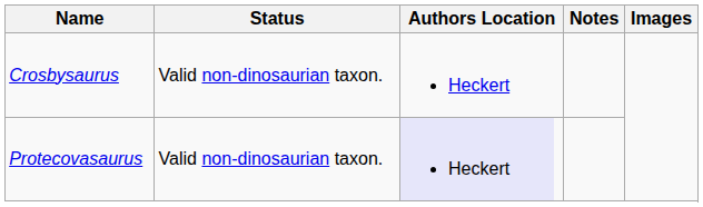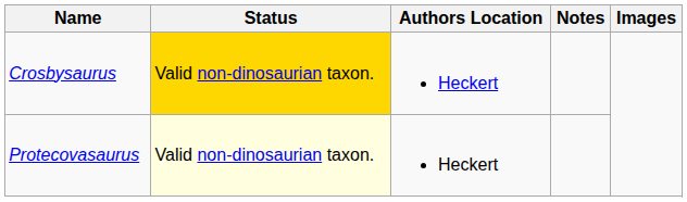Crosbysaurus | Status: no background -> gold background
Protecovasaurus | Status: no background -> lightyellow background
Protecovasaurus | column 3: lavender background -> no background
